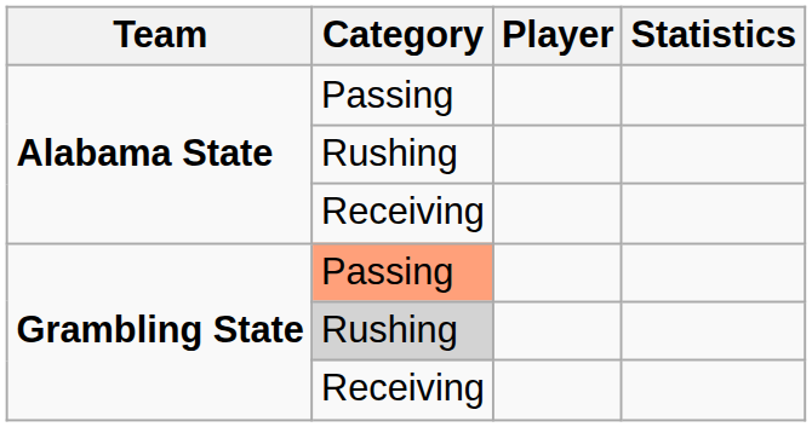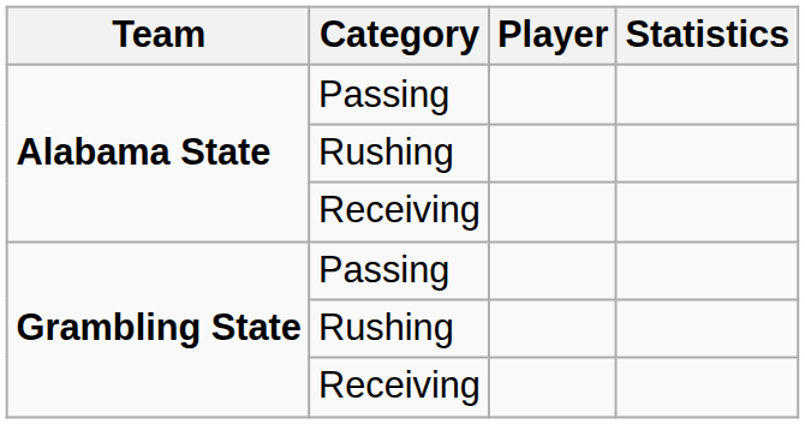Grambling State / Passing | Category: lightsalmon background -> no background
Grambling State / Rushing | Category: lightgrey background -> no background
